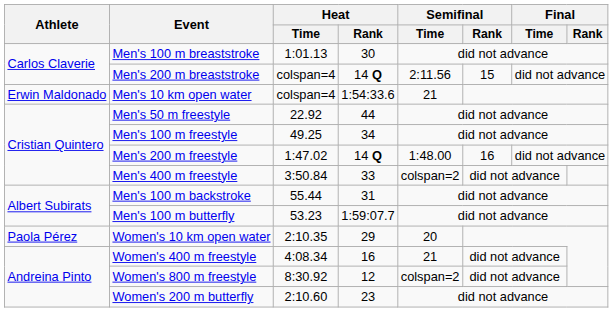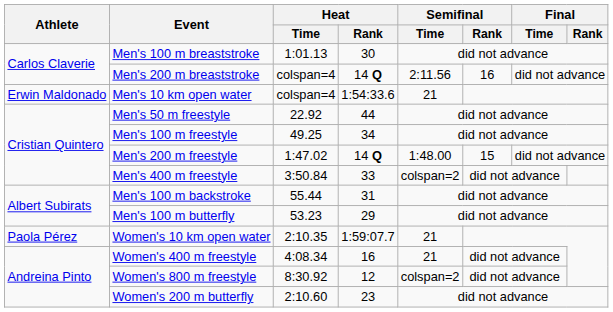Men's 200 m breaststroke | Semifinal / Rank: 15 -> 16
Men's 200 m freestyle | Semifinal / Rank: 16 -> 15
Men's 100 m butterfly | Heat / Rank: 1:59:07.7 -> 29
Women's 10 km open water | Heat / Rank: 29 -> 1:59:07.7
Women's 10 km open water | Semifinal / Time: 20 -> 21
